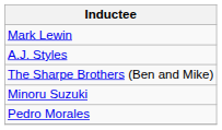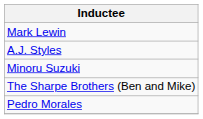row 4 | column 1: The Sharpe Brothers (Ben and Mike) -> Minoru Suzuki
row 5 | column 1: Minoru Suzuki -> The Sharpe Brothers (Ben and Mike)
